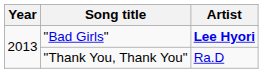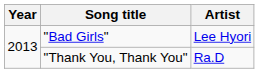"Bad Girls" | Artist: bold -> normal
